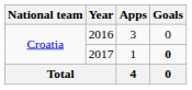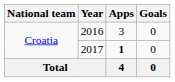2017 | Apps: normal -> bold
2017 | Goals: bold -> normal
